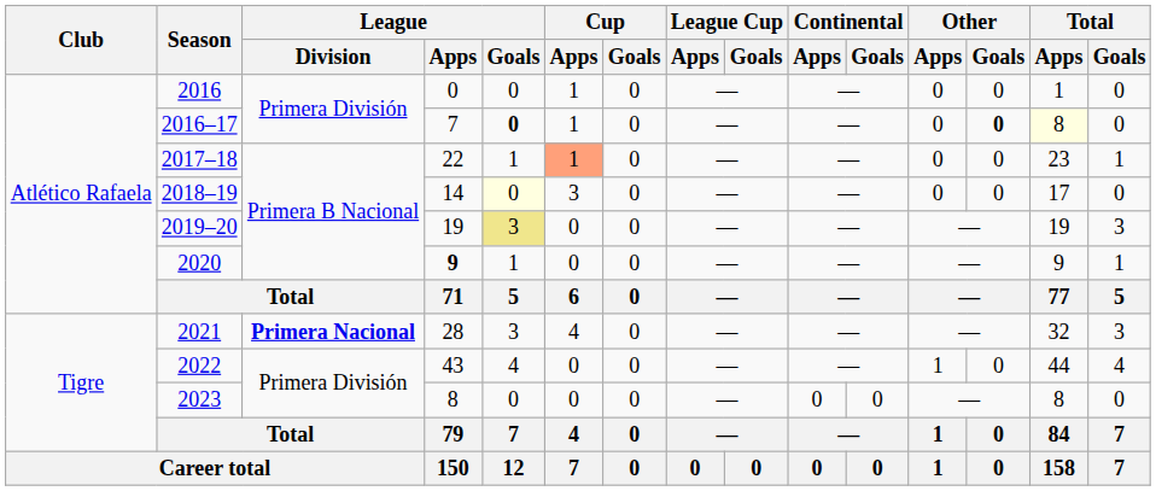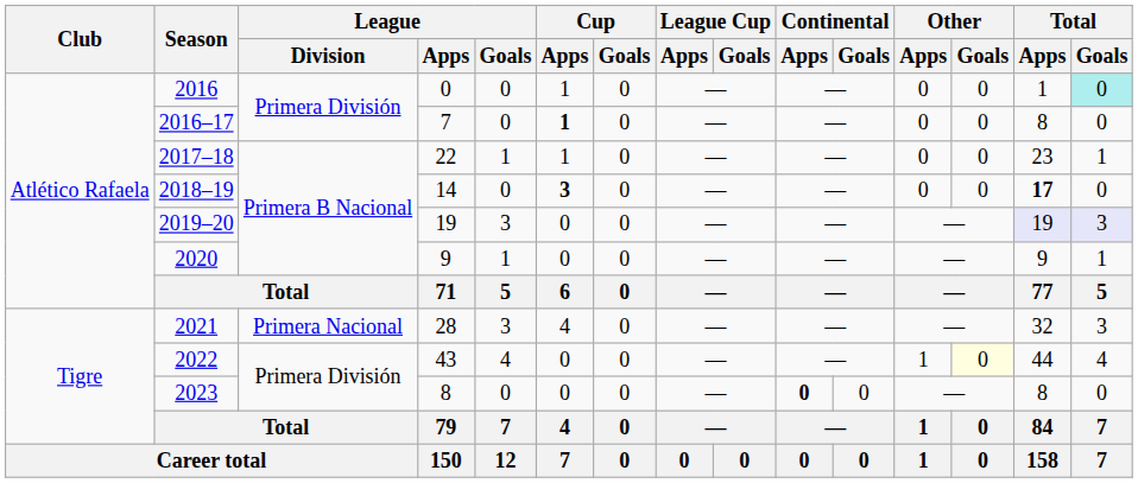2016 | Total / Goals: no background -> paleturquoise background
2016–17 | League / Goals: bold -> normal
2016–17 | Cup / Apps: normal -> bold
2016–17 | Other / Goals: bold -> normal
2016–17 | Total / Apps: lightyellow background -> no background
2017–18 | Cup / Apps: lightsalmon background -> no background
2018–19 | League / Goals: lightyellow background -> no background
2018–19 | Cup / Apps: normal -> bold
2018–19 | Total / Apps: normal -> bold
2019–20 | League / Goals: khaki background -> no background
2019–20 | Total / Apps: no background -> lavender background
2019–20 | Total / Goals: no background -> lavender background
2020 | League / Apps: bold -> normal
2021 | League / Division: bold -> normal
2022 | Other / Goals: no background -> lightyellow background
2023 | Continental / Apps: normal -> bold
